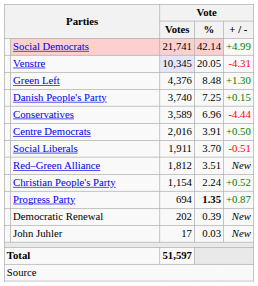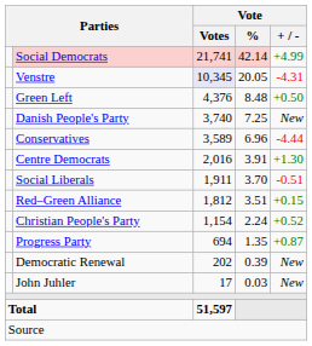Green Left | Vote / + / -: +1.30 -> +0.50
Danish People's Party | Vote / + / -: +0.15 -> New
Centre Democrats | Vote / + / -: +0.50 -> +1.30
Red–Green Alliance | Vote / + / -: New -> +0.15
Progress Party | Vote / %: bold -> normal
